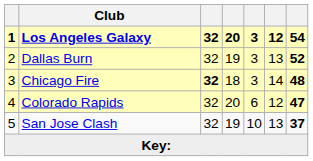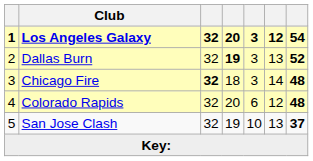Dallas Burn | column 4: normal -> bold
Colorado Rapids | column 7: 47 -> 48
